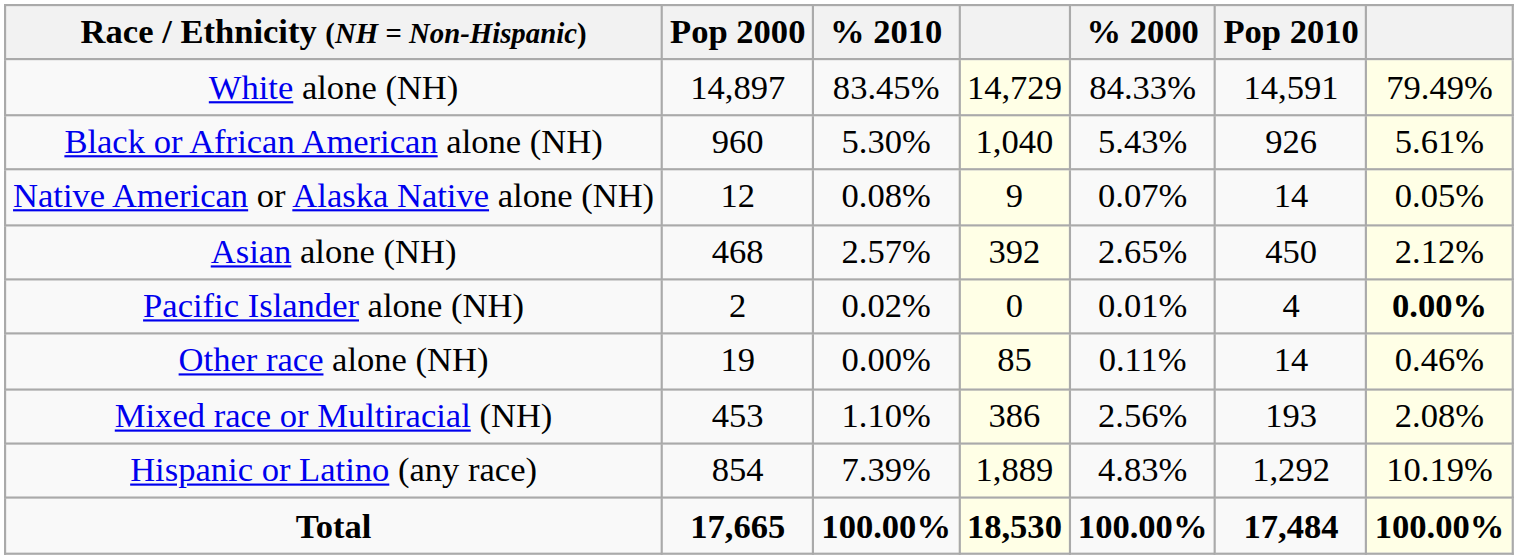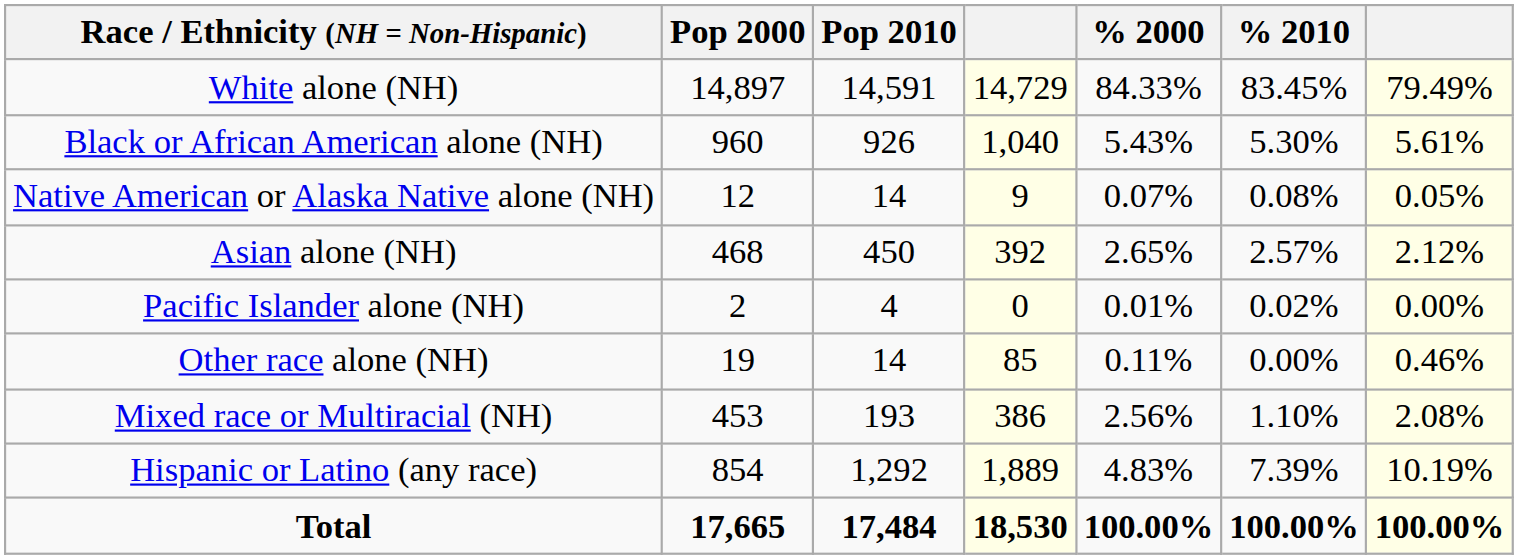columns swapped: Pop 2010 <-> % 2010
Pacific Islander alone (NH) | column 7: bold -> normal
